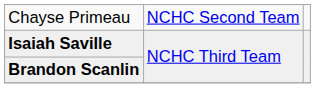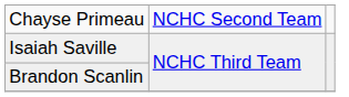Isaiah Saville | column 1: bold -> normal
Brandon Scanlin | column 1: bold -> normal
